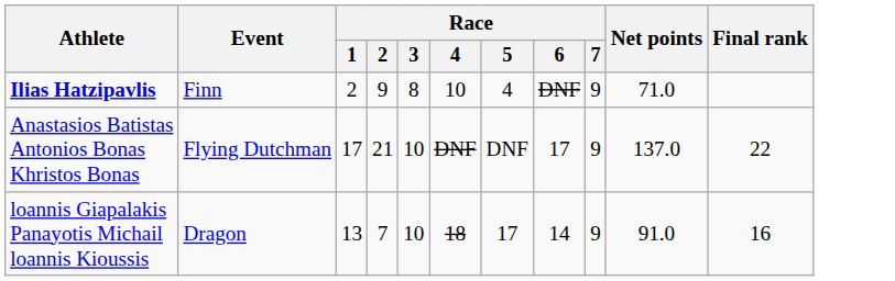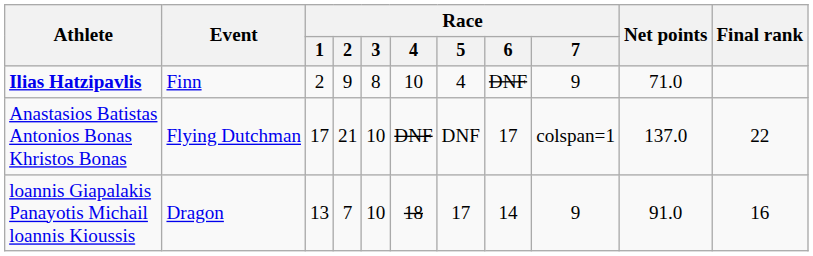Anastasios Batistas Antonios Bonas Khristos Bonas | Race / 7: 9 -> colspan=1
